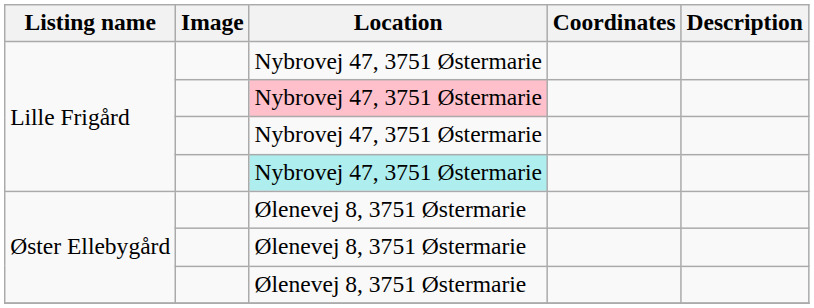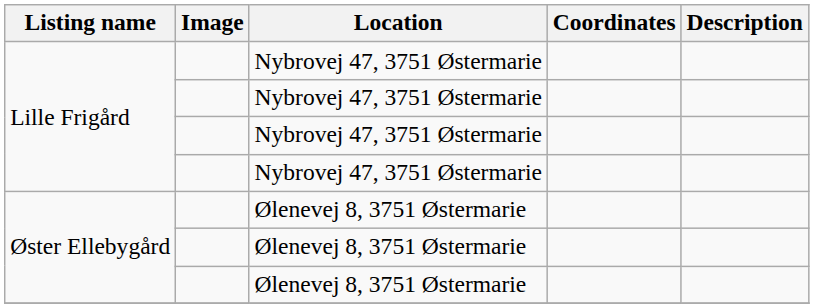row 3 | Location: pink background -> no background
row 5 | Location: paleturquoise background -> no background
